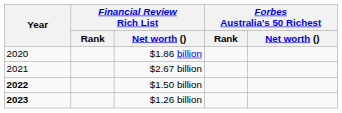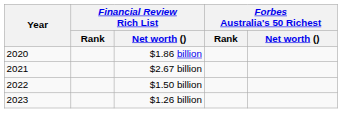$1.50 billion | Year: bold -> normal
$1.26 billion | Year: bold -> normal
